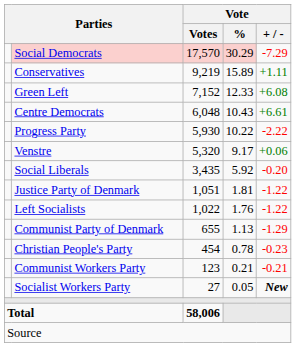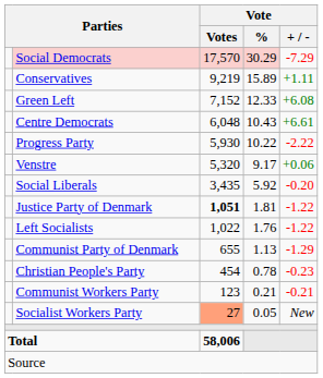Justice Party of Denmark | Vote / Votes: normal -> bold
Socialist Workers Party | Vote / Votes: no background -> lightsalmon background
Socialist Workers Party | Vote / + / -: bold -> normal
